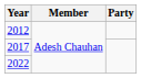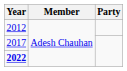2022 | Year: normal -> bold
